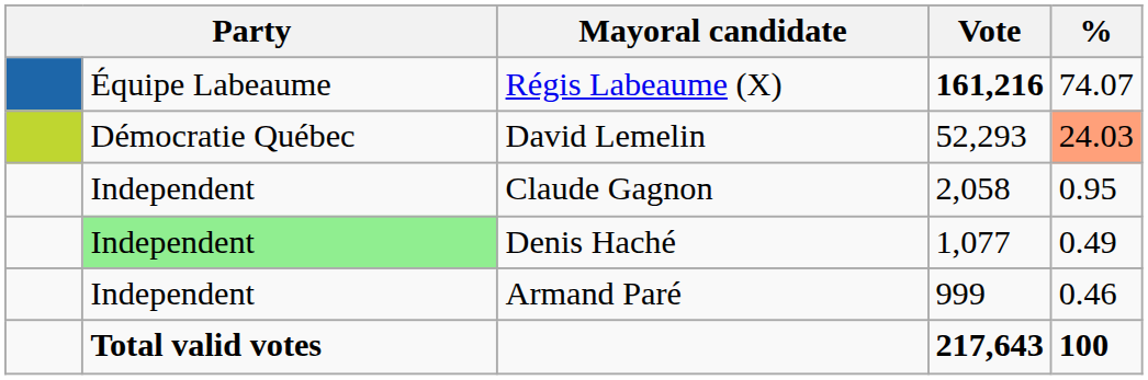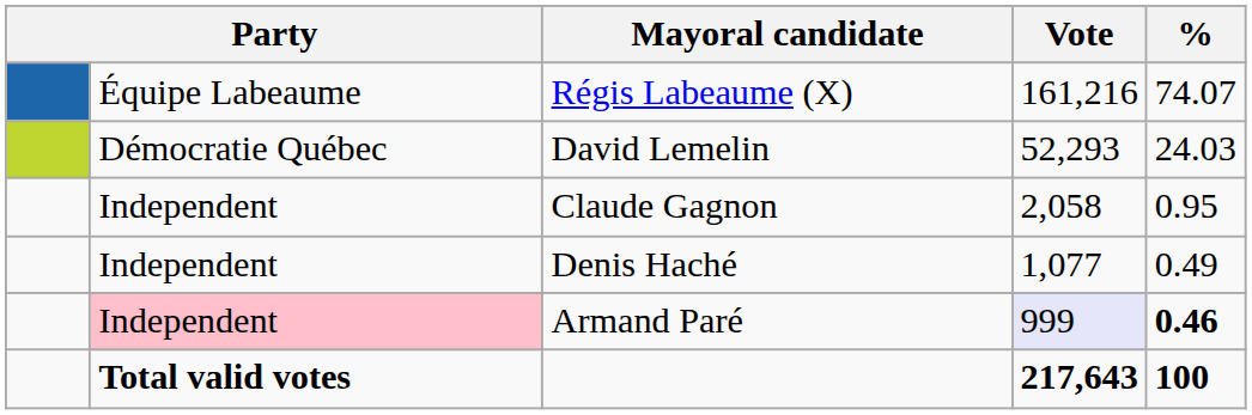Régis Labeaume (X) | Vote: bold -> normal
David Lemelin | %: lightsalmon background -> no background
Denis Haché | column 2: lightgreen background -> no background
Armand Paré | column 2: no background -> pink background
Armand Paré | Vote: no background -> lavender background
Armand Paré | %: normal -> bold
